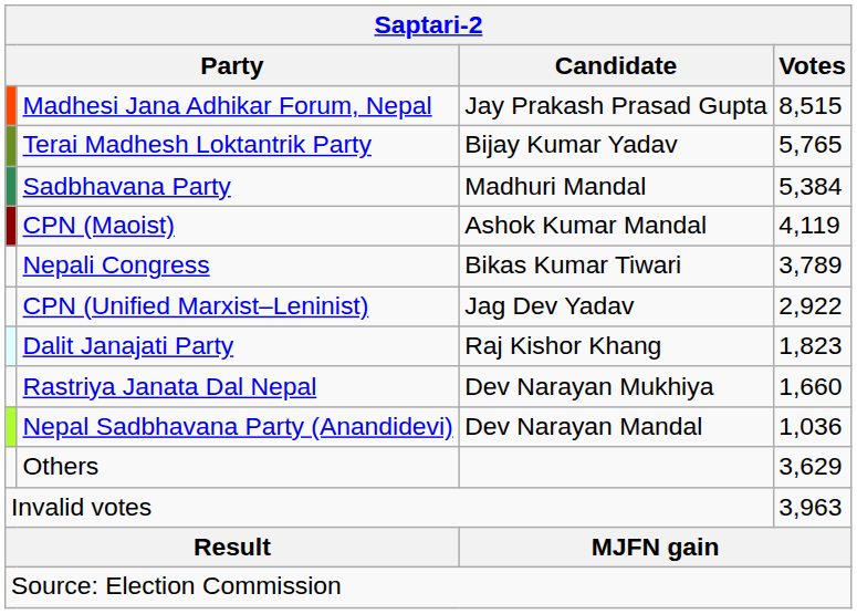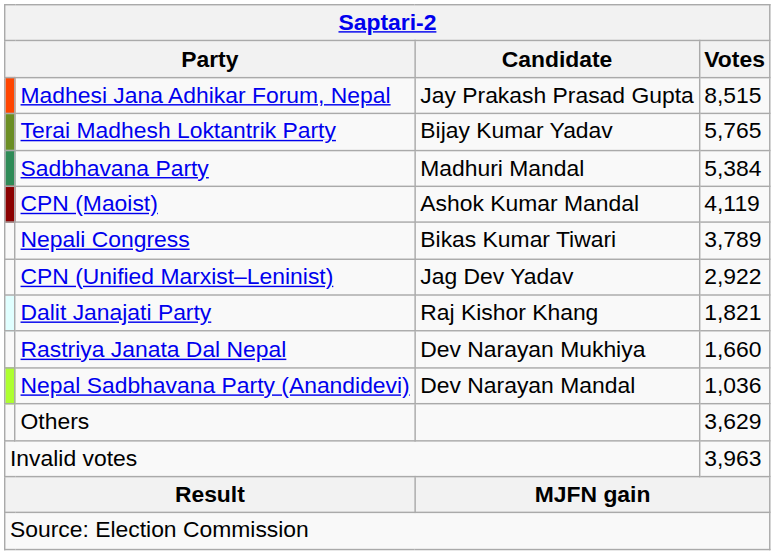Dalit Janajati Party | Votes: 1,823 -> 1,821
